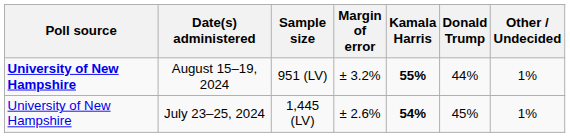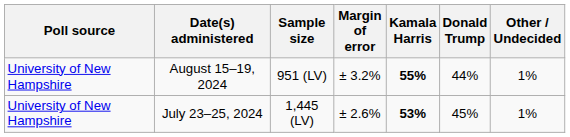August 15–19, 2024 | Poll source: bold -> normal
July 23–25, 2024 | Kamala Harris: 54% -> 53%
